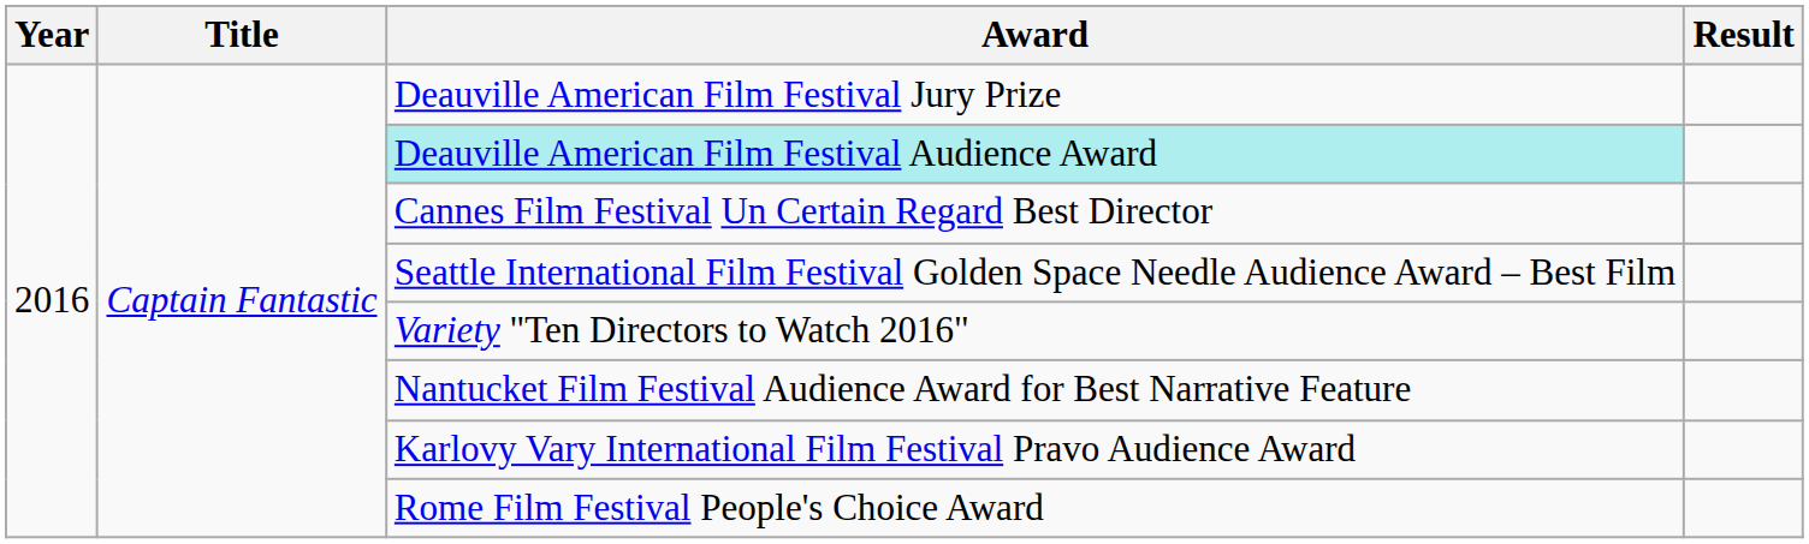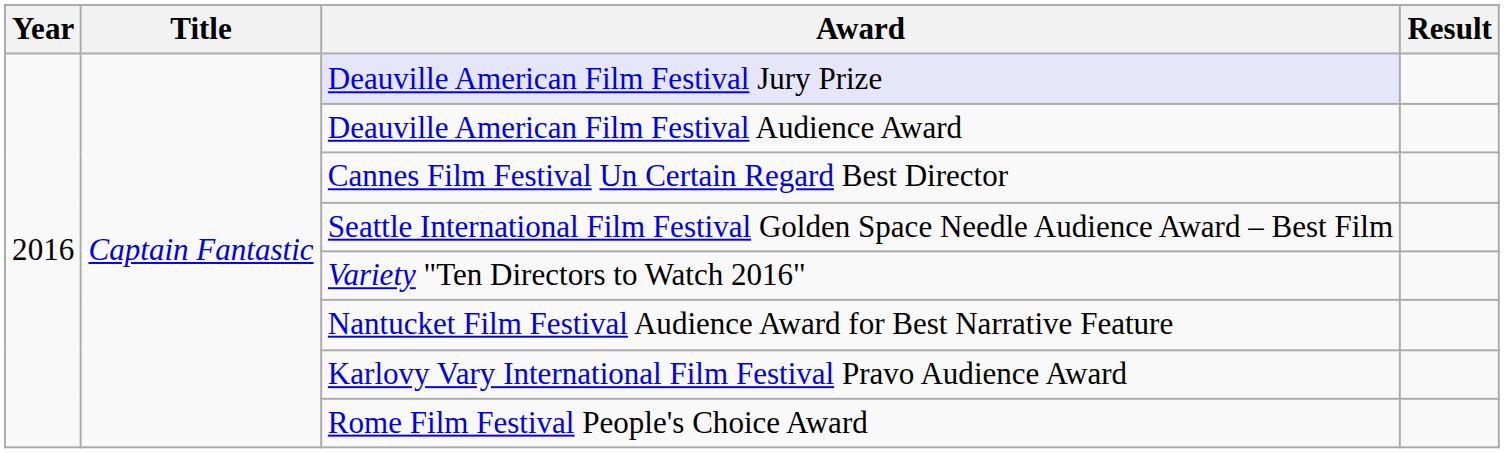Deauville American Film Festival Jury Prize | Award: no background -> lavender background
Deauville American Film Festival Audience Award | Award: paleturquoise background -> no background
